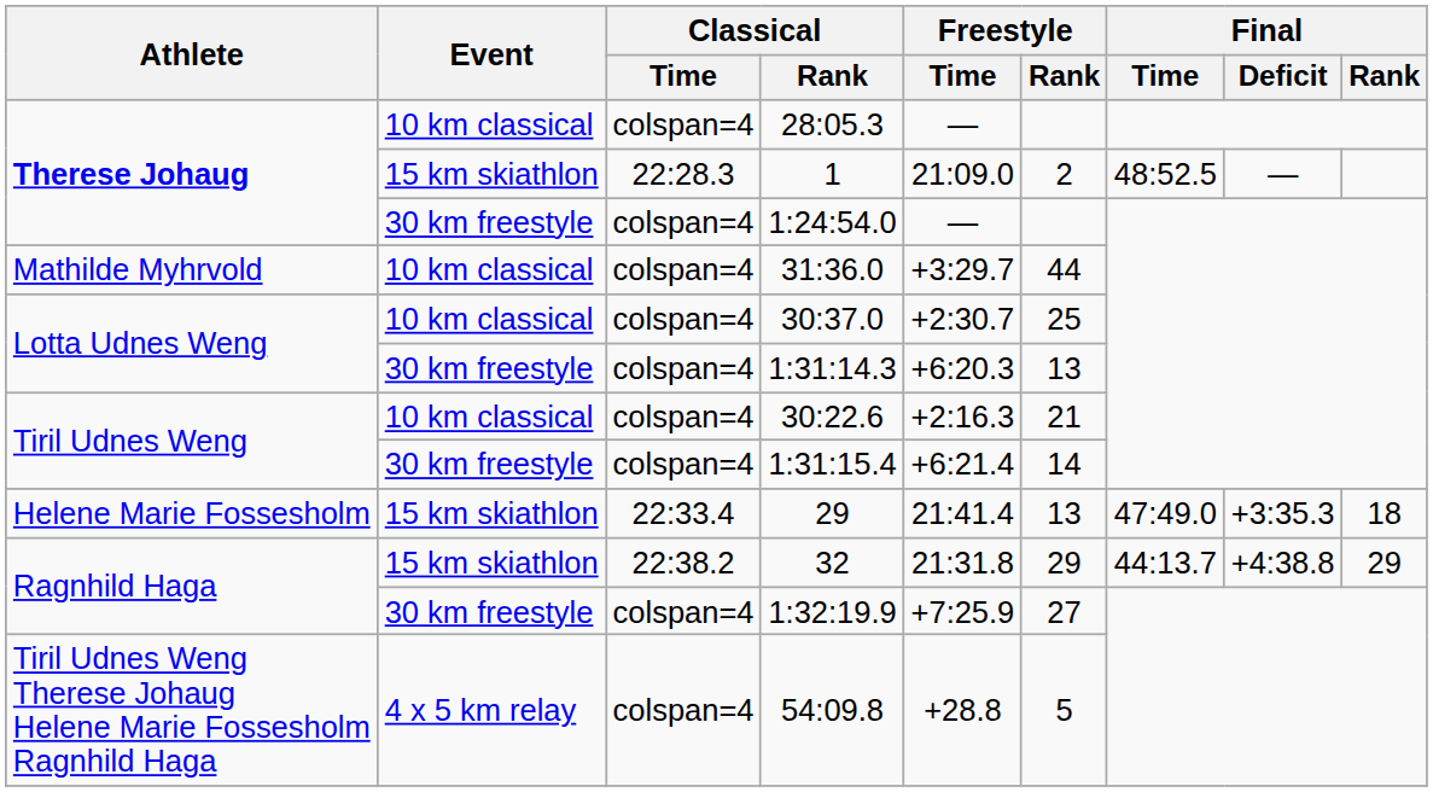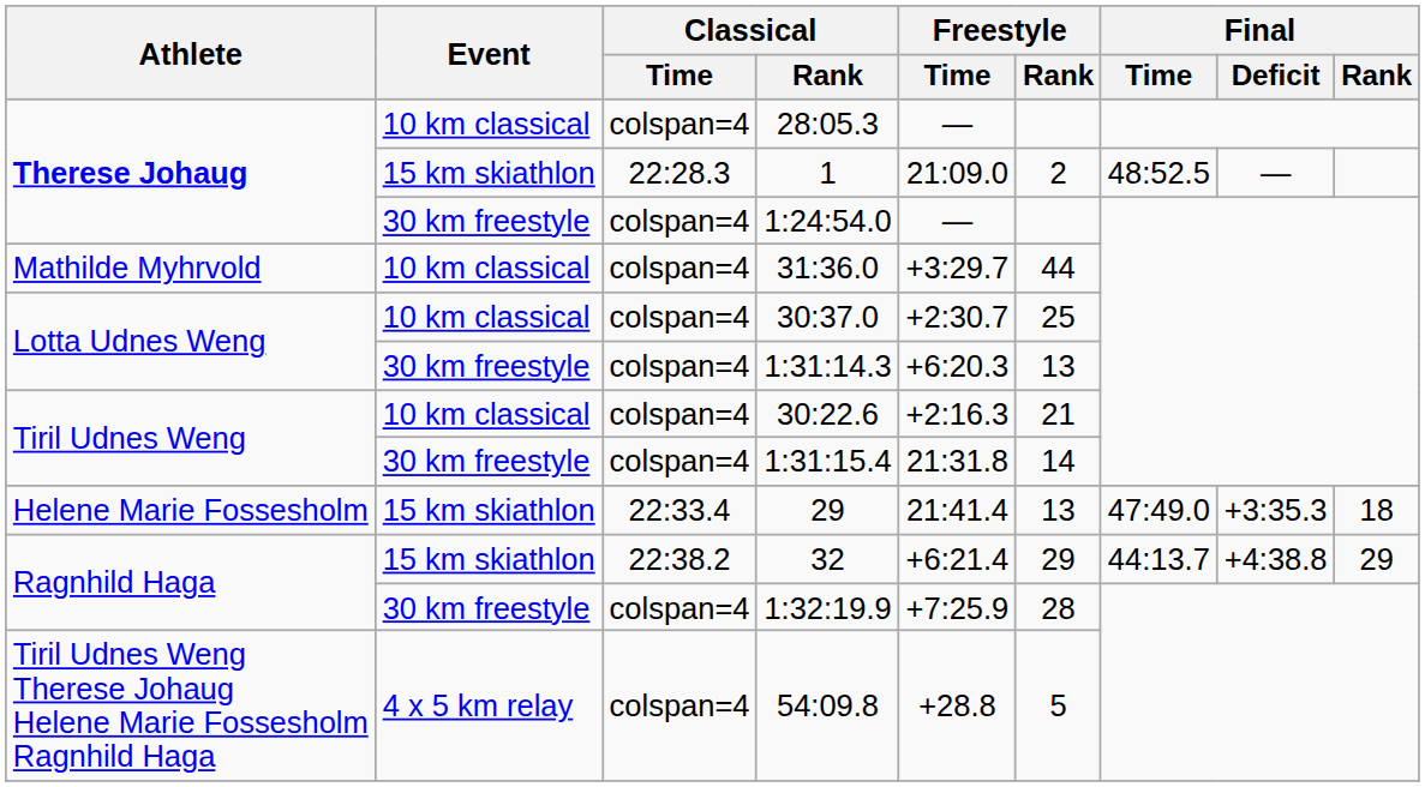1:31:15.4 | Freestyle / Time: +6:21.4 -> 21:31.8
32 | Freestyle / Time: 21:31.8 -> +6:21.4
1:32:19.9 | Freestyle / Rank: 27 -> 28
